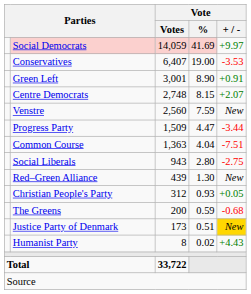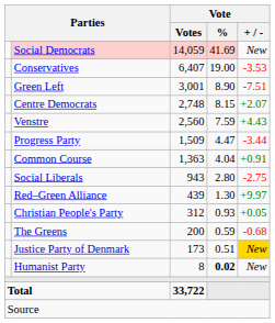Social Democrats | Vote / + / -: +9.97 -> New
Green Left | Vote / + / -: +0.91 -> -7.51
Venstre | Vote / + / -: New -> +4.43
Common Course | Vote / + / -: -7.51 -> +0.91
Red–Green Alliance | Vote / + / -: New -> +9.97
Humanist Party | Vote / %: normal -> bold
Humanist Party | Vote / + / -: +4.43 -> New
